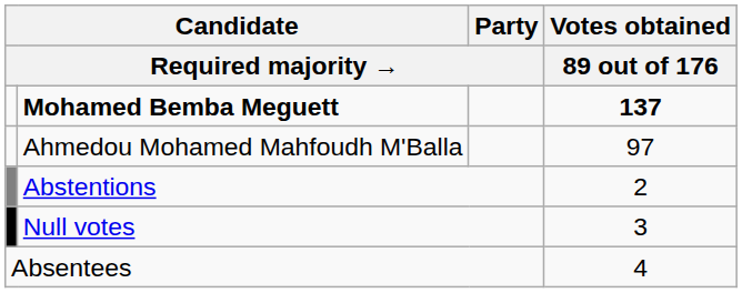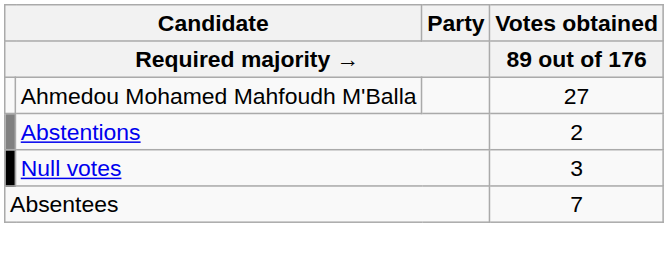- row: Mohamed Bemba Meguett | 137
Ahmedou Mohamed Mahfoudh M'Balla | Votes obtained / 89 out of 176: 97 -> 27
Absentees | Votes obtained / 89 out of 176: 4 -> 7
